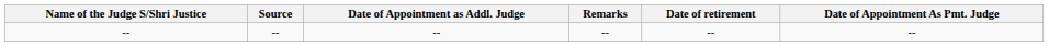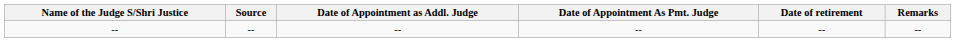columns swapped: Date of Appointment As Pmt. Judge <-> Remarks
